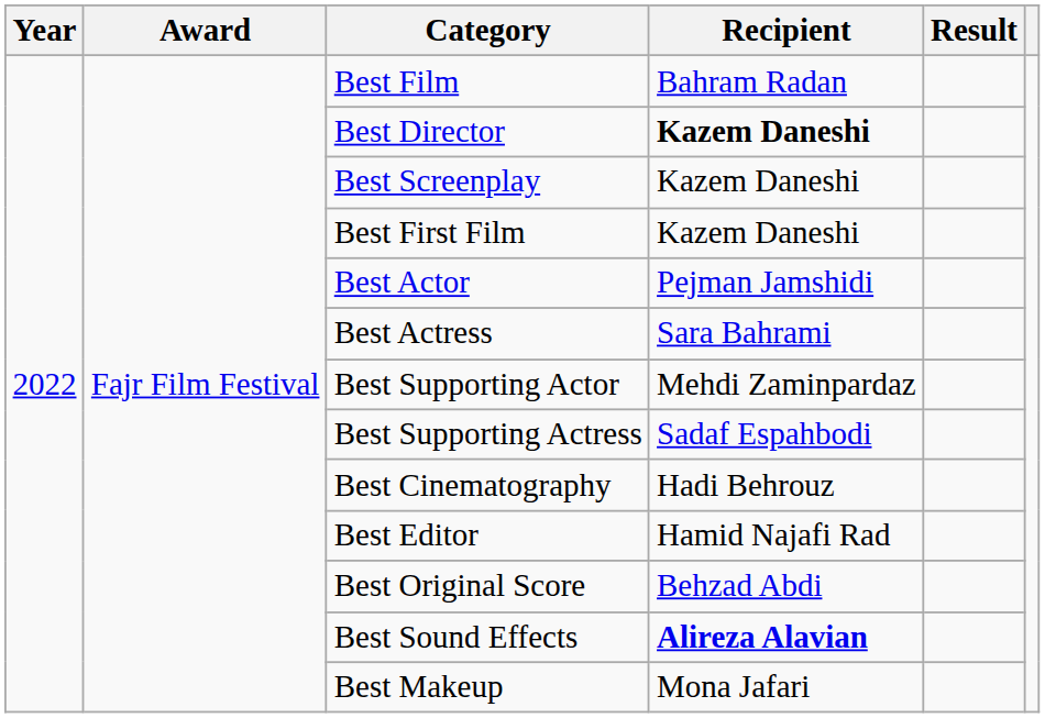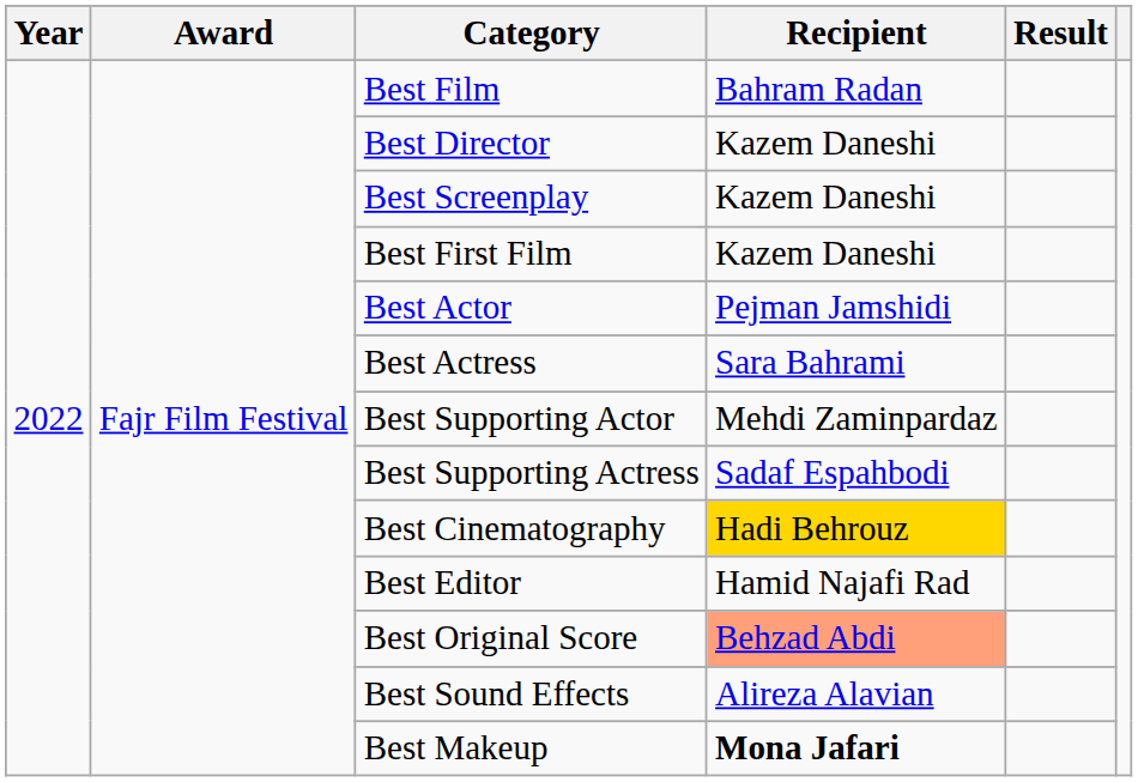Best Director | Recipient: bold -> normal
Best Cinematography | Recipient: no background -> gold background
Best Original Score | Recipient: no background -> lightsalmon background
Best Sound Effects | Recipient: bold -> normal
Best Makeup | Recipient: normal -> bold
